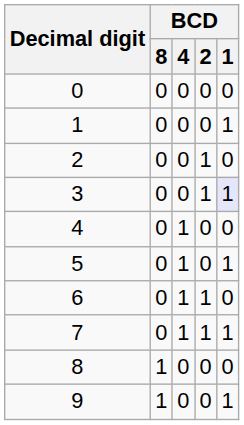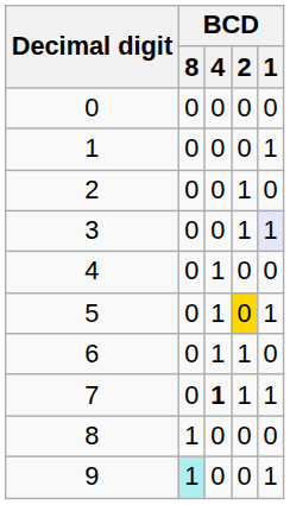5 | BCD / 2: no background -> gold background
7 | BCD / 4: normal -> bold
9 | BCD / 8: no background -> paleturquoise background
